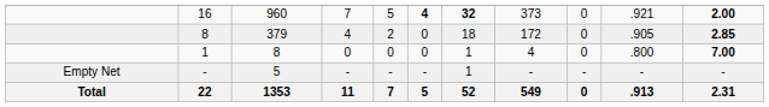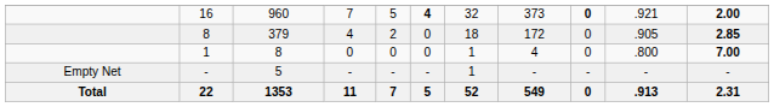16 | column 7: bold -> normal
16 | column 9: normal -> bold
